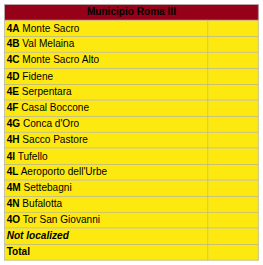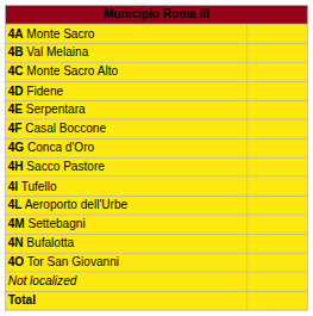Not localized | column 1: bold -> normal
